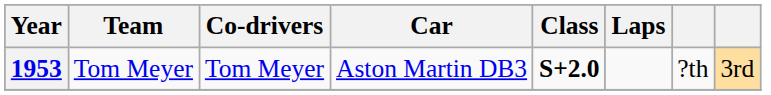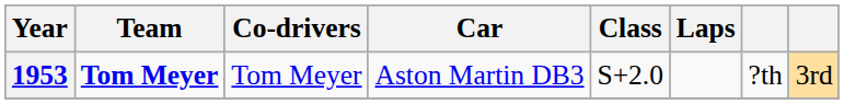1953 | Team: normal -> bold
1953 | Class: bold -> normal
